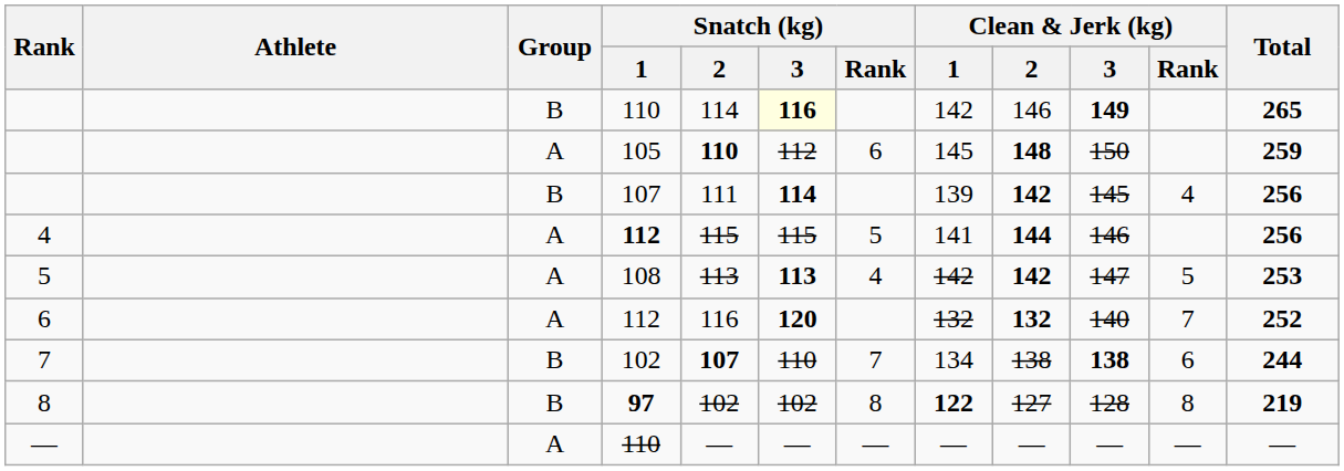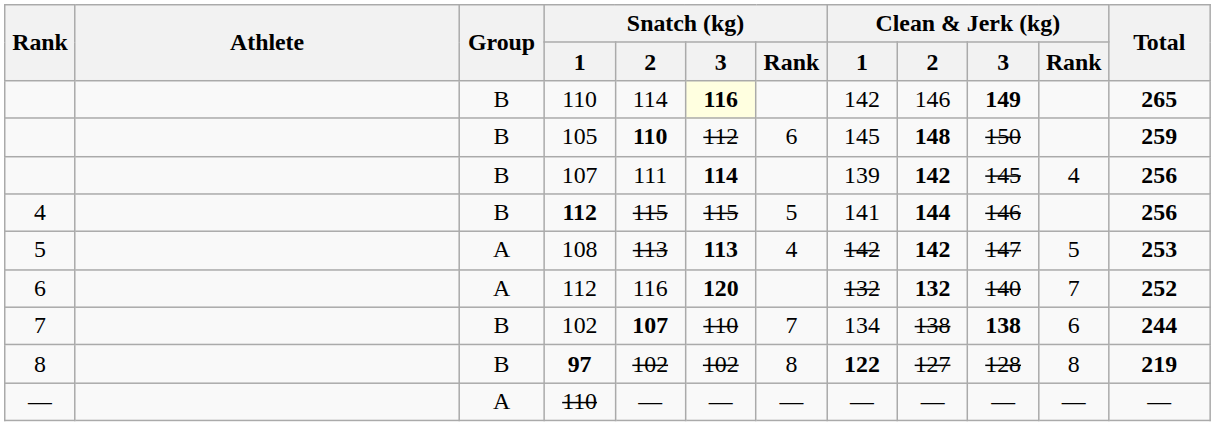row 4 | Group: A -> B
row 6 | Group: A -> B
